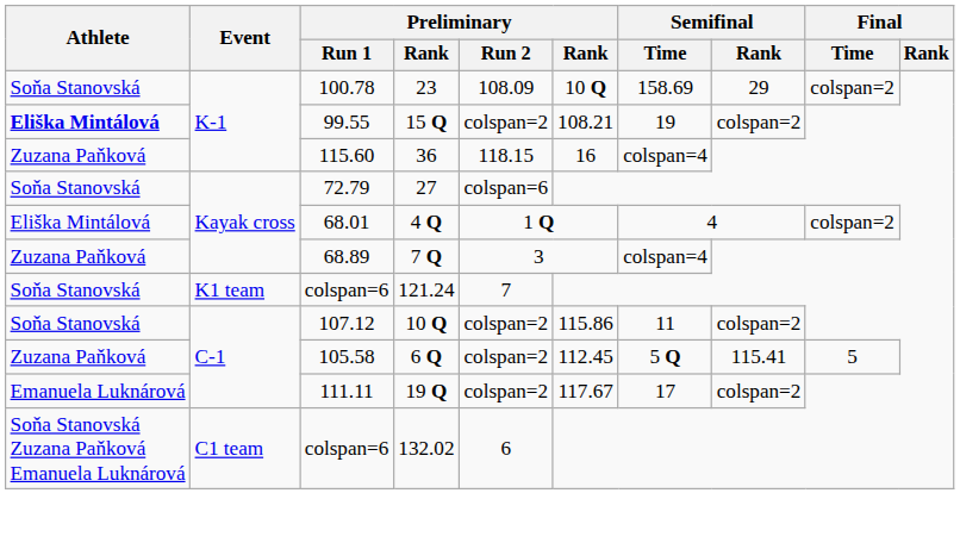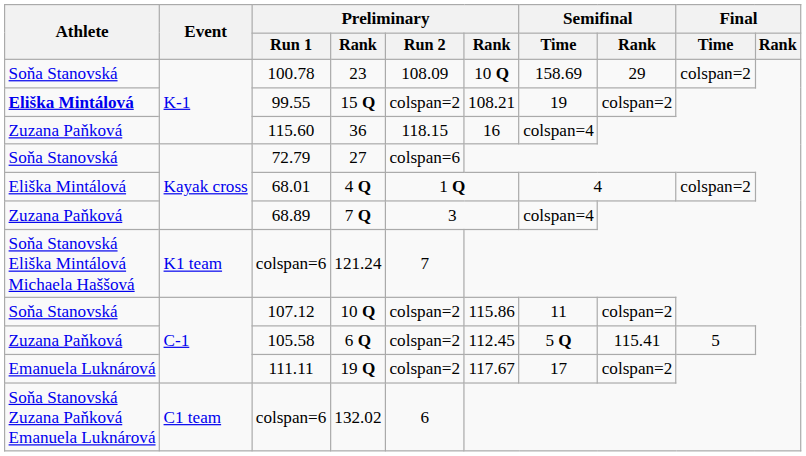121.24 | Athlete: Soňa Stanovská -> Soňa Stanovská Eliška Mintálová Michaela Haššová
